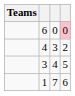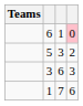row 2 | column 3: 0 -> 1
row 3 | column 2: 4 -> 5
row 4 | column 3: 4 -> 6
row 4 | column 4: 5 -> 3
